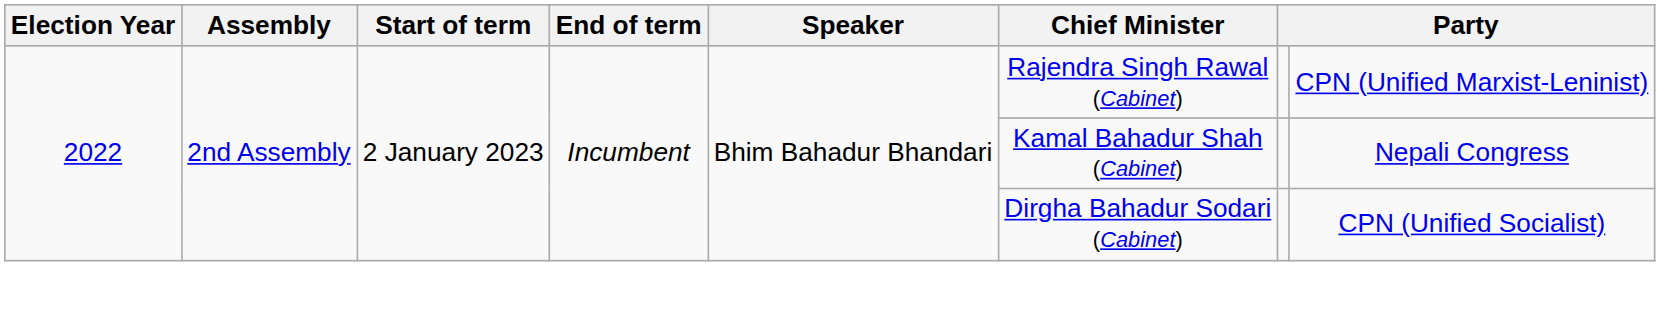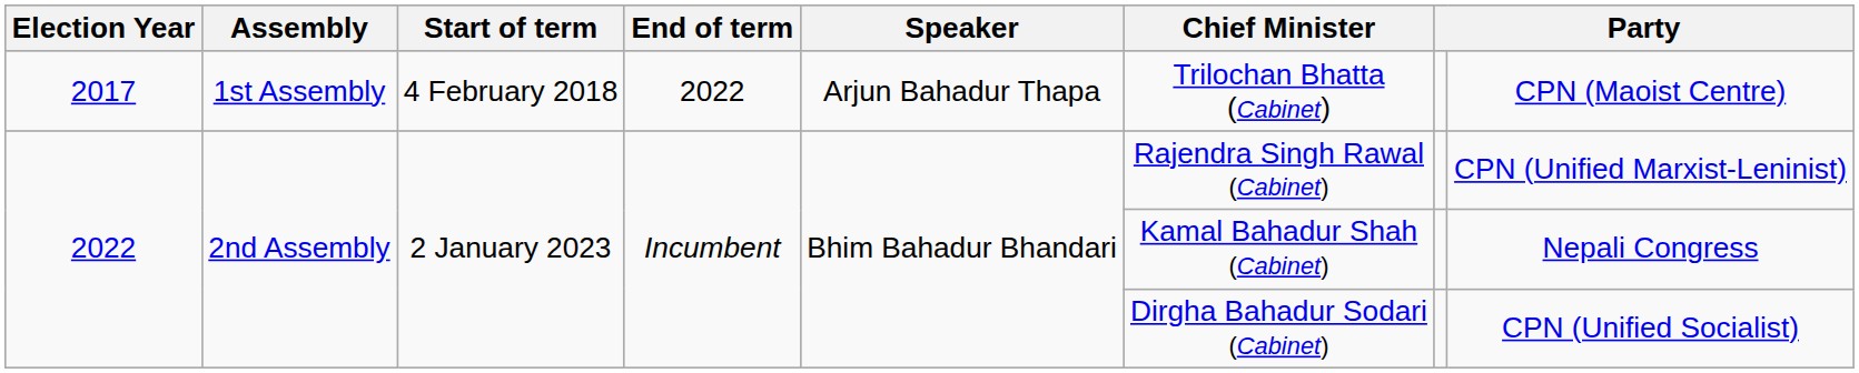+ row: 2017 | 1st Assembly | 4 February 2018 | 2022 | Arjun Bahadur Thapa | Trilochan Bhatta (Cabinet) | CPN (Maoist Centre)
